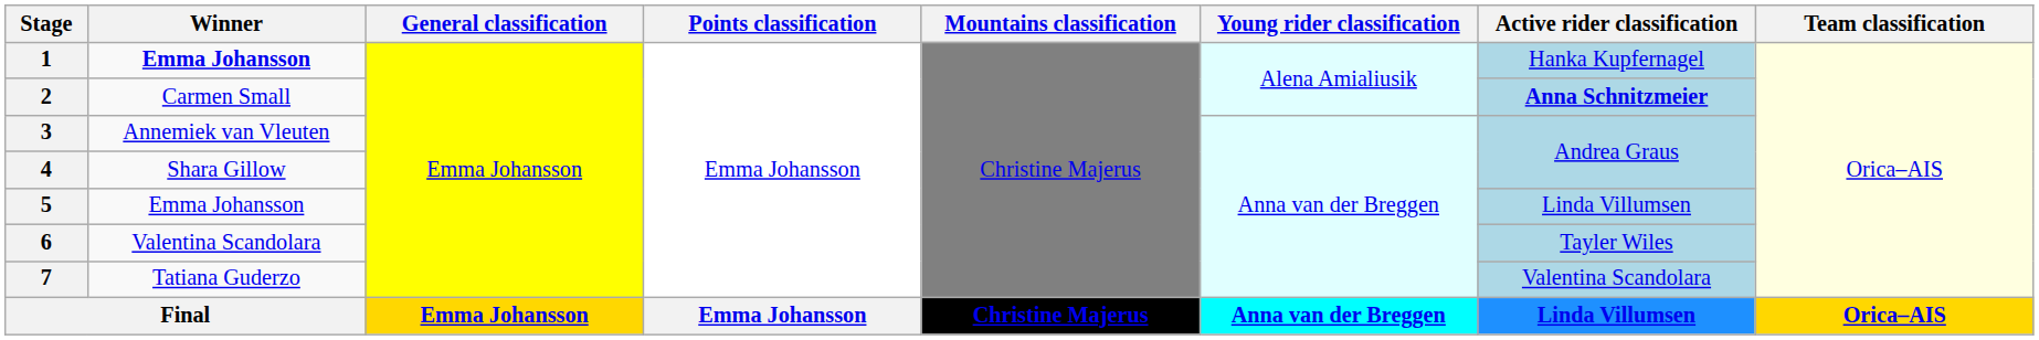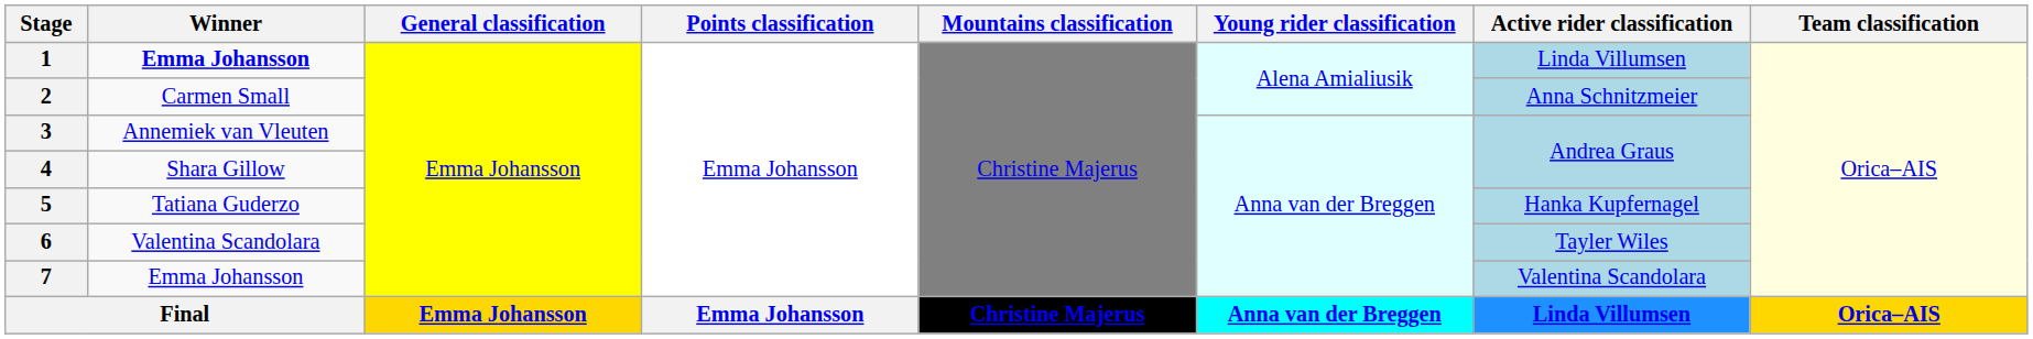1 | Active rider classification: Hanka Kupfernagel -> Linda Villumsen
2 | Active rider classification: bold -> normal
5 | Winner: Emma Johansson -> Tatiana Guderzo
5 | Active rider classification: Linda Villumsen -> Hanka Kupfernagel
7 | Winner: Tatiana Guderzo -> Emma Johansson
